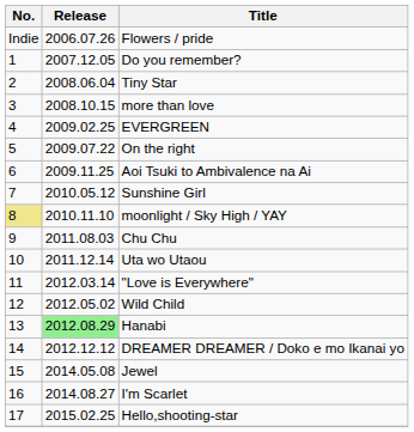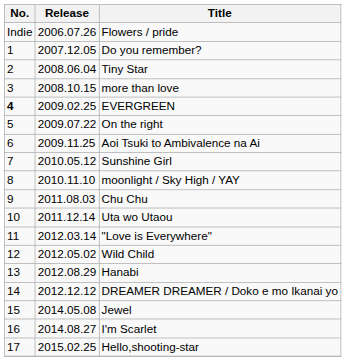EVERGREEN | No.: normal -> bold
moonlight / Sky High / YAY | No.: khaki background -> no background
Hanabi | Release: lightgreen background -> no background
